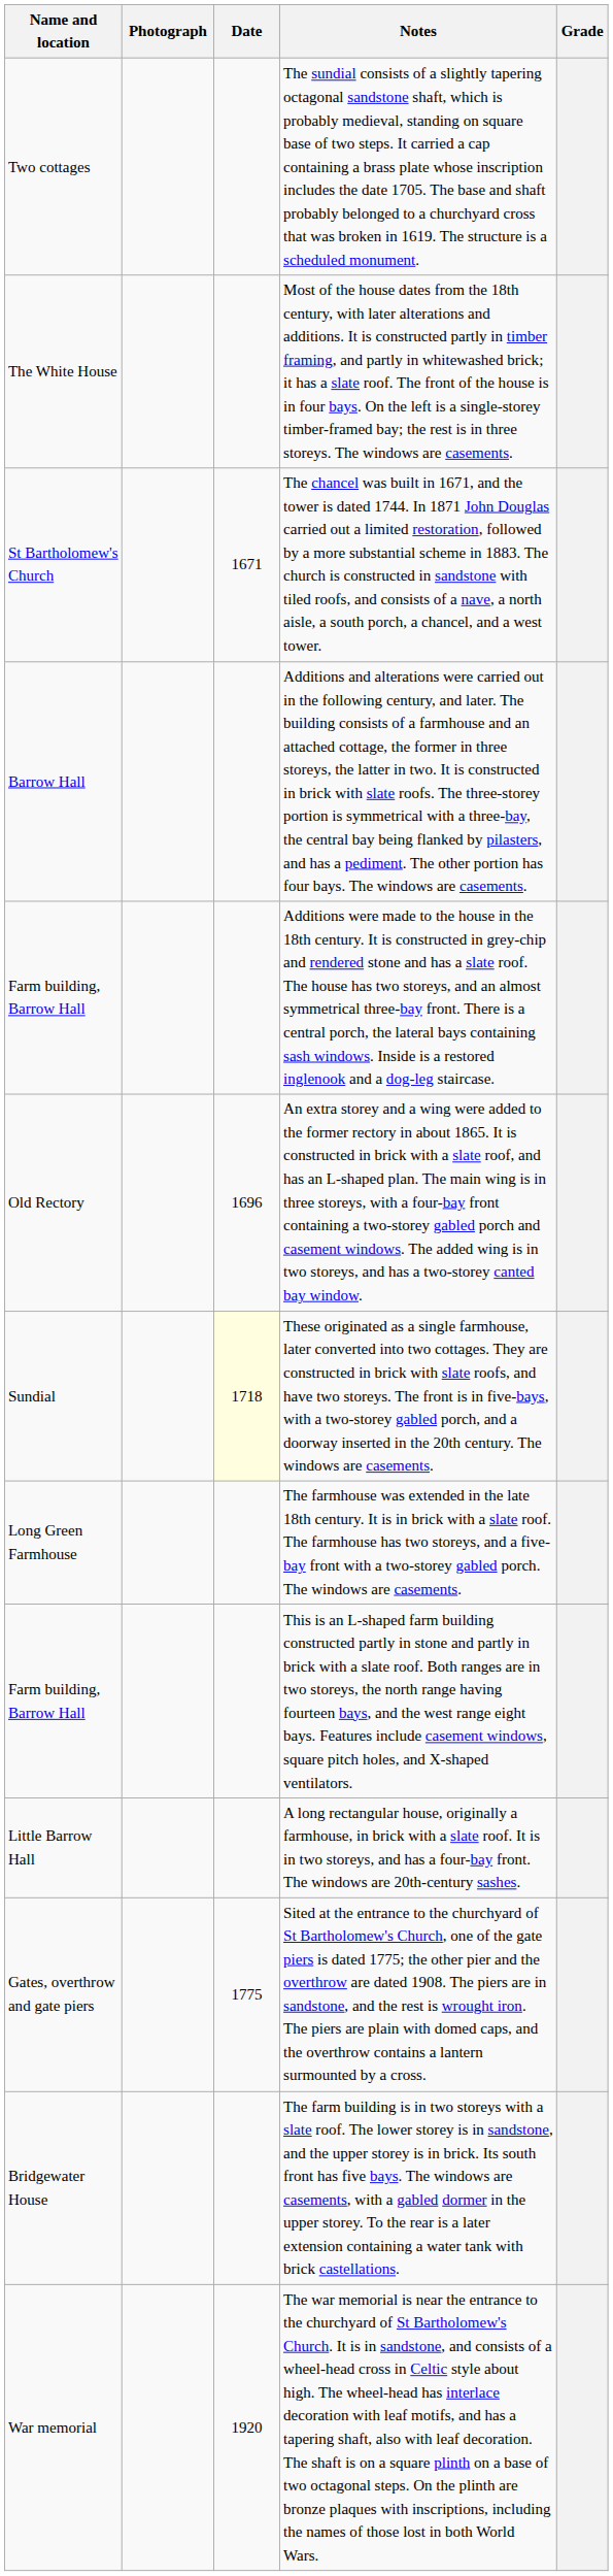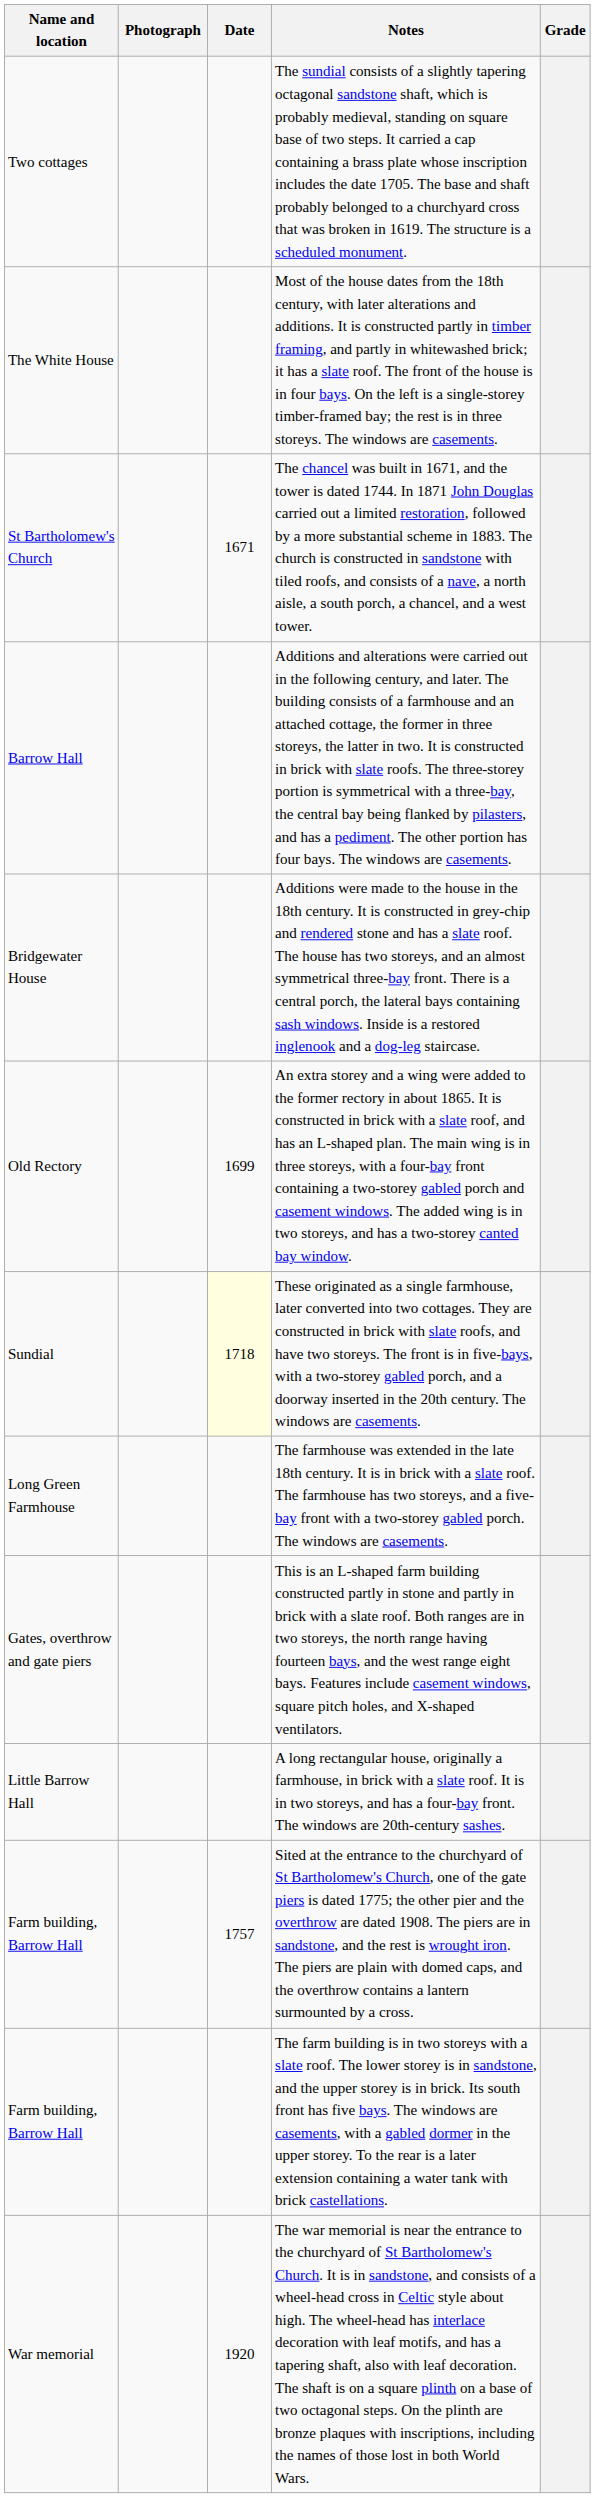row 6 | Name and location: Farm building, Barrow Hall -> Bridgewater House
row 7 | Date: 1696 -> 1699
row 10 | Name and location: Farm building, Barrow Hall -> Gates, overthrow and gate piers
row 12 | Name and location: Gates, overthrow and gate piers -> Farm building, Barrow Hall
row 12 | Date: 1775 -> 1757
row 13 | Name and location: Bridgewater House -> Farm building, Barrow Hall
